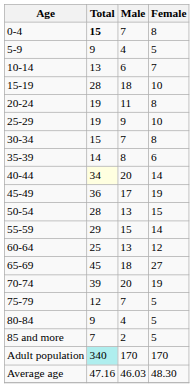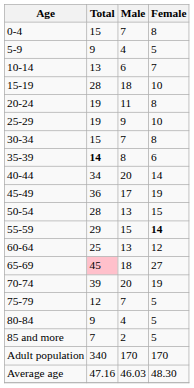0-4 | Total: bold -> normal
35-39 | Total: normal -> bold
40-44 | Total: lightyellow background -> no background
55-59 | Female: normal -> bold
65-69 | Total: no background -> pink background
Adult population | Total: paleturquoise background -> no background
